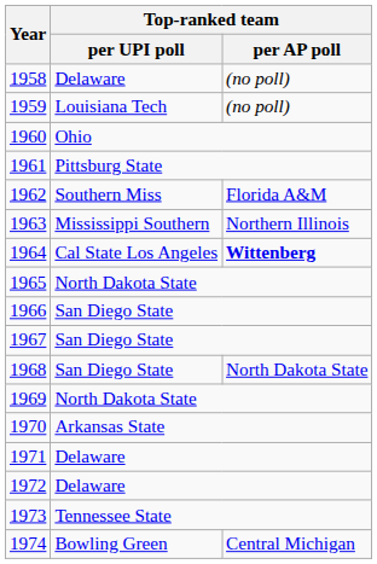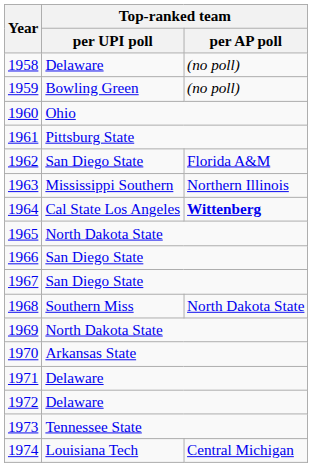1959 | Top-ranked team / per UPI poll: Louisiana Tech -> Bowling Green
1962 | Top-ranked team / per UPI poll: Southern Miss -> San Diego State
1968 | Top-ranked team / per UPI poll: San Diego State -> Southern Miss
1974 | Top-ranked team / per UPI poll: Bowling Green -> Louisiana Tech
